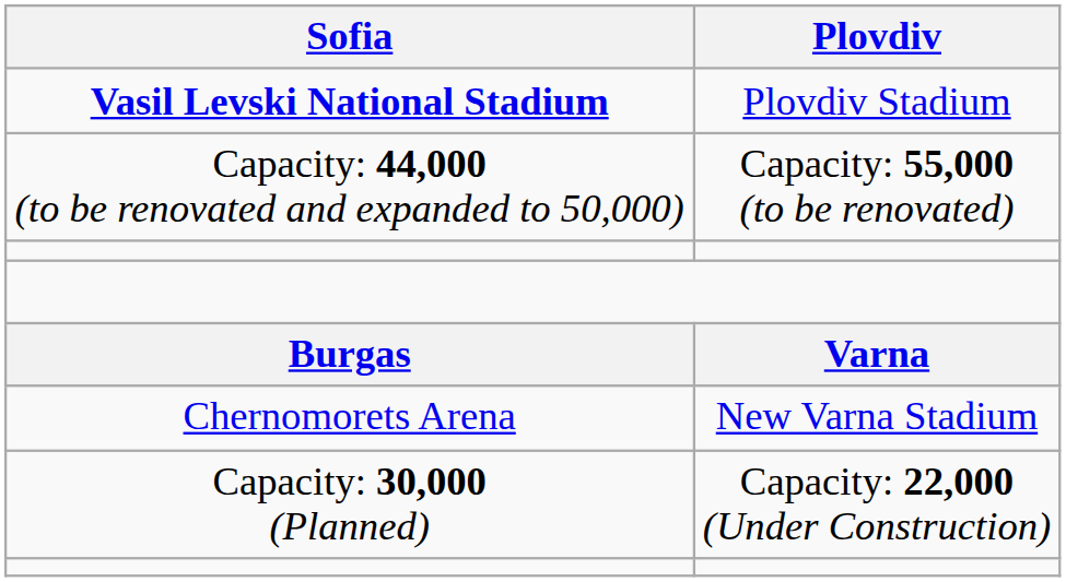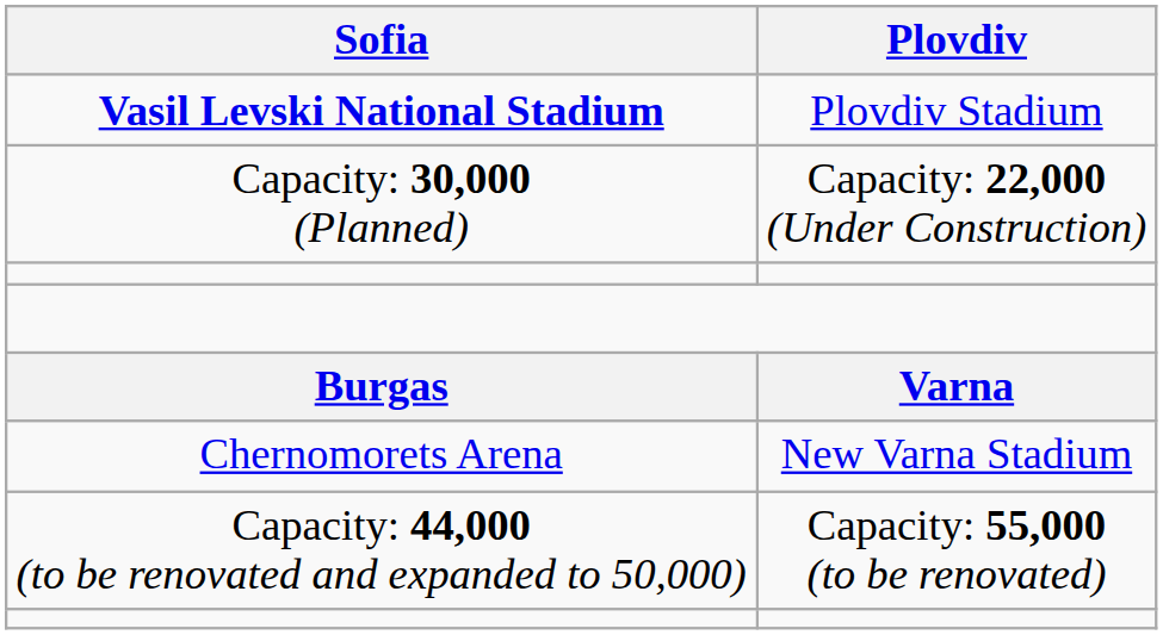row 3 | Sofia: Capacity: 44,000 (to be renovated and expanded to 50,000) -> Capacity: 30,000 (Planned)
row 3 | Plovdiv: Capacity: 55,000 (to be renovated) -> Capacity: 22,000 (Under Construction)
row 8 | Sofia: Capacity: 30,000 (Planned) -> Capacity: 44,000 (to be renovated and expanded to 50,000)
row 8 | Plovdiv: Capacity: 22,000 (Under Construction) -> Capacity: 55,000 (to be renovated)
